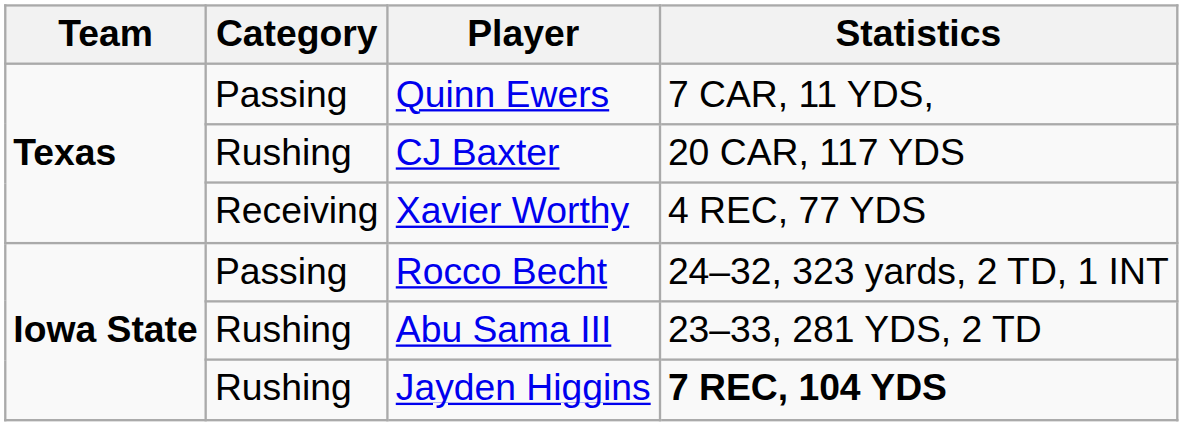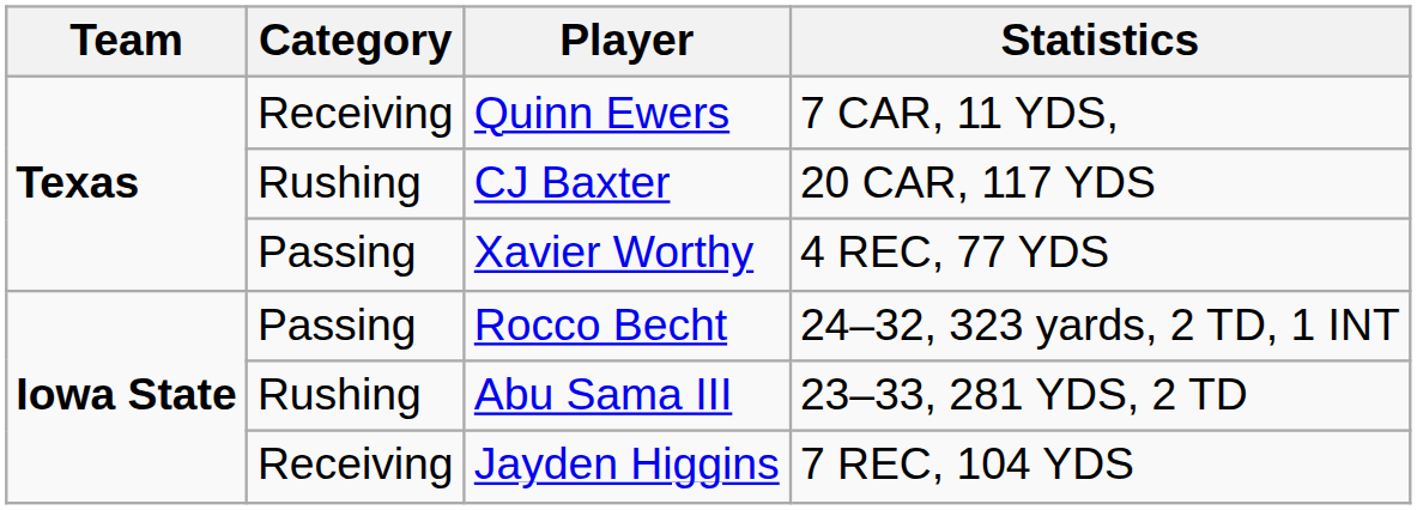Quinn Ewers | Category: Passing -> Receiving
Xavier Worthy | Category: Receiving -> Passing
Jayden Higgins | Category: Rushing -> Receiving
Jayden Higgins | Statistics: bold -> normal
